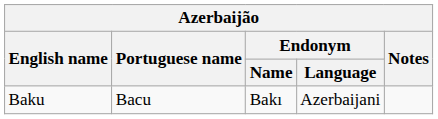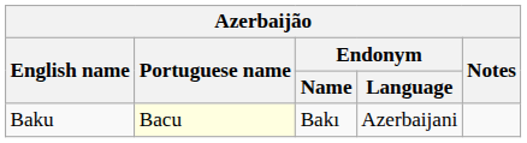Baku | Portuguese name: no background -> lightyellow background
